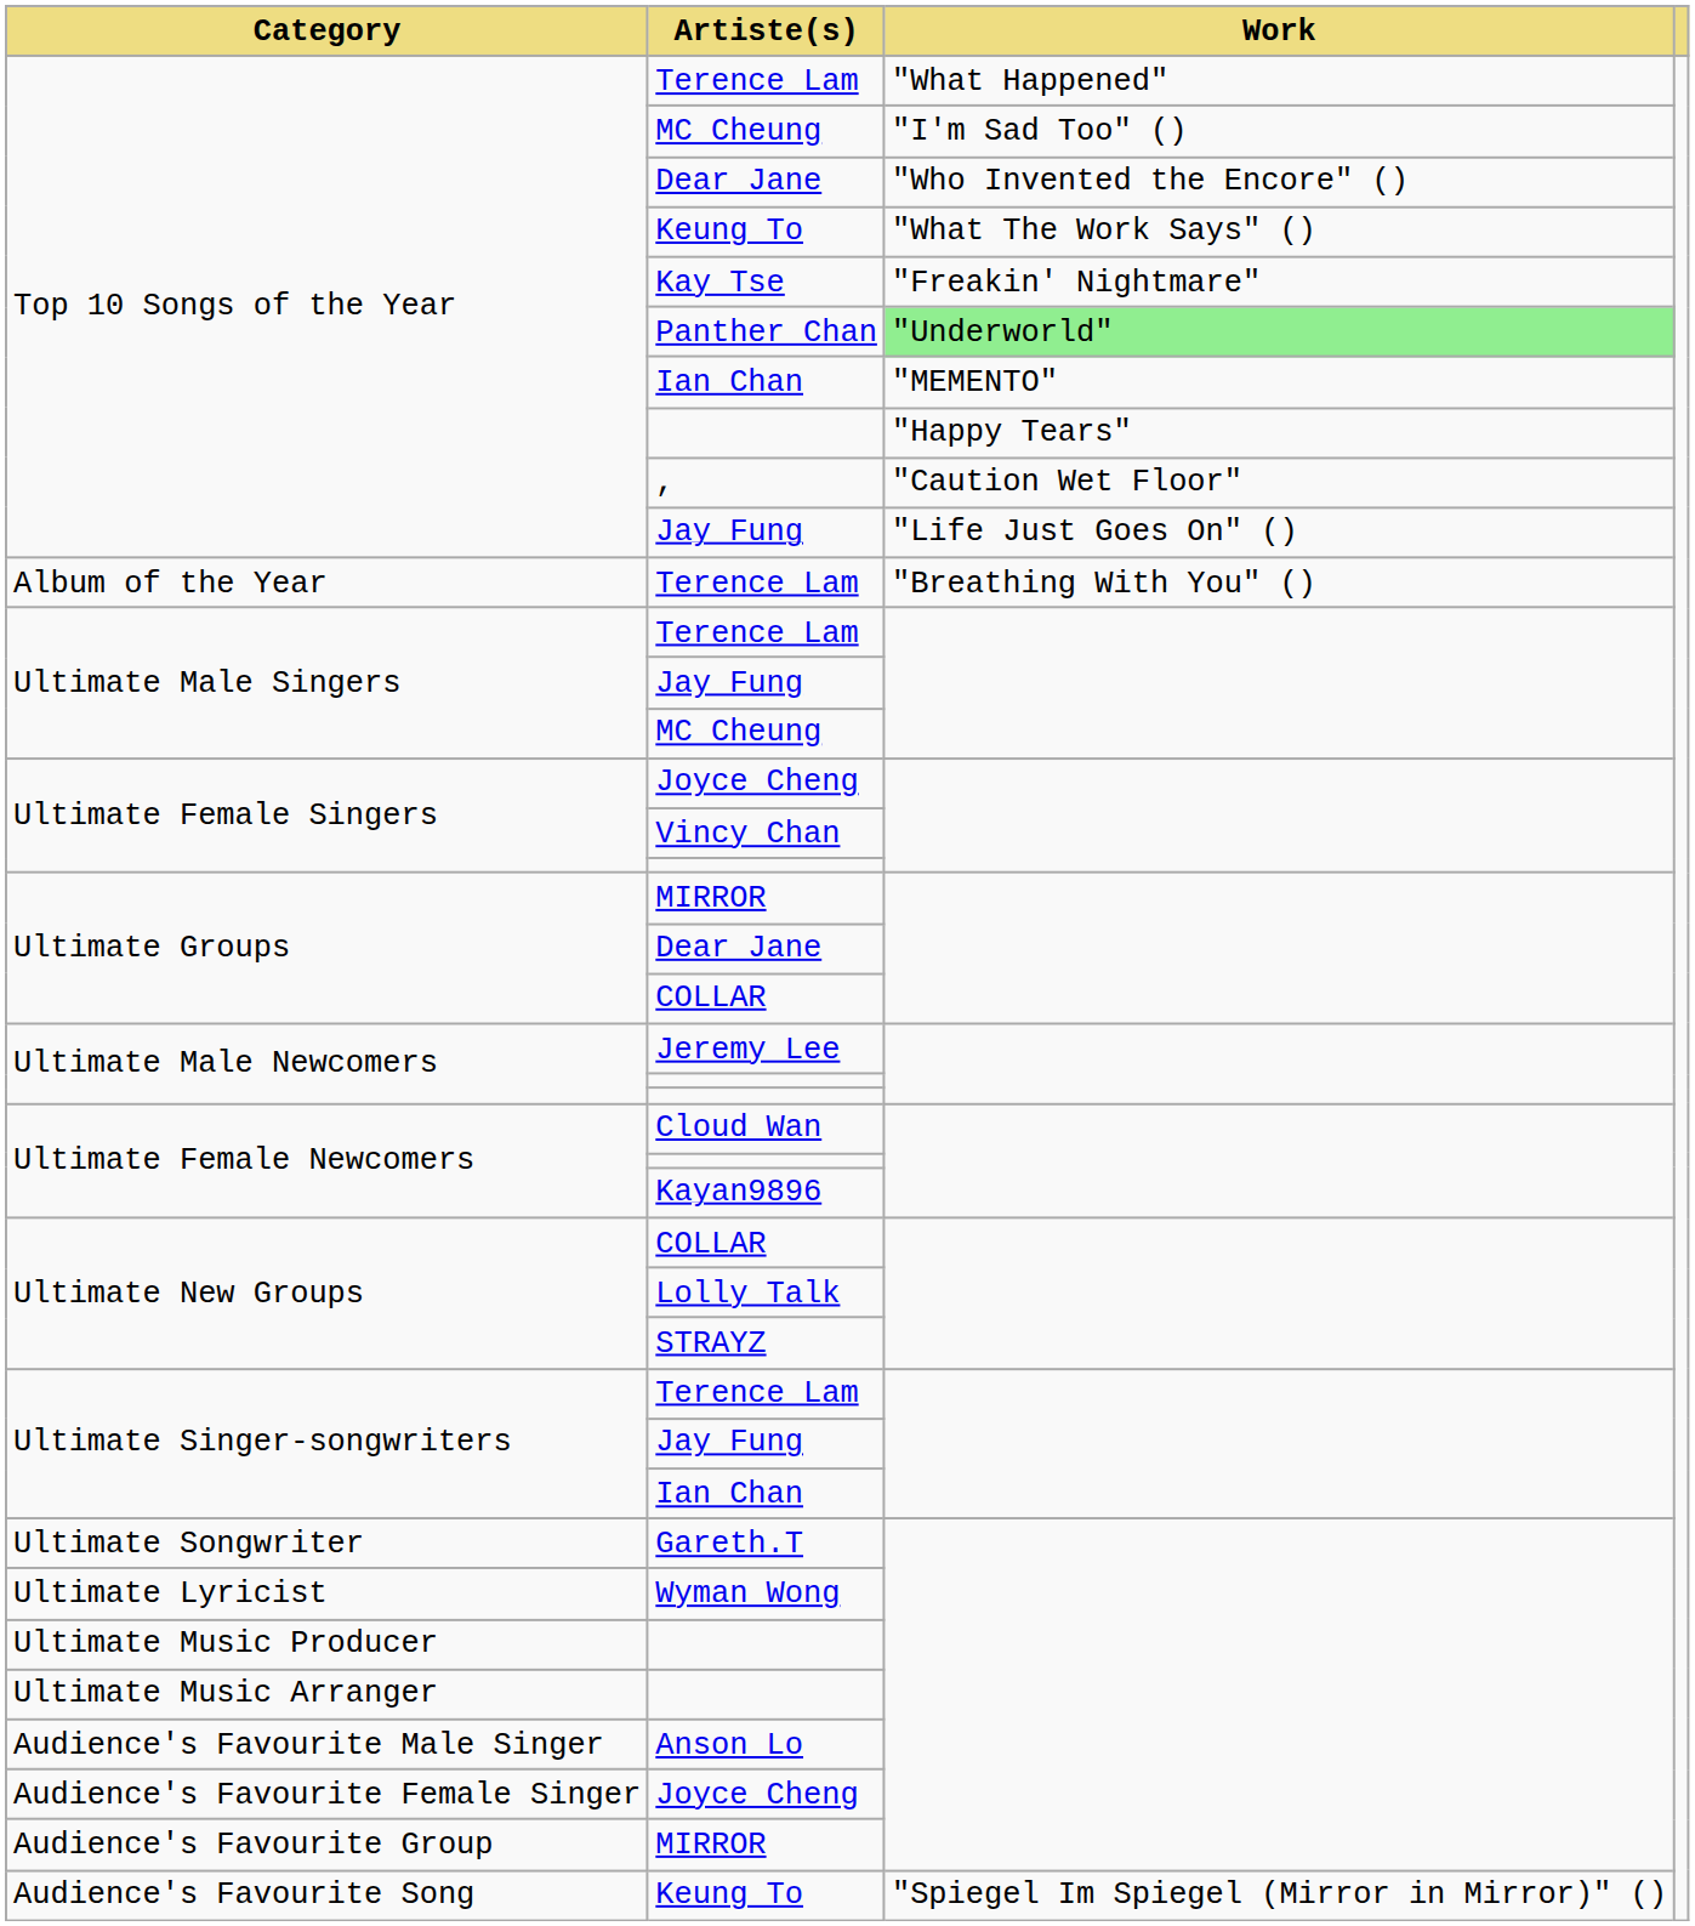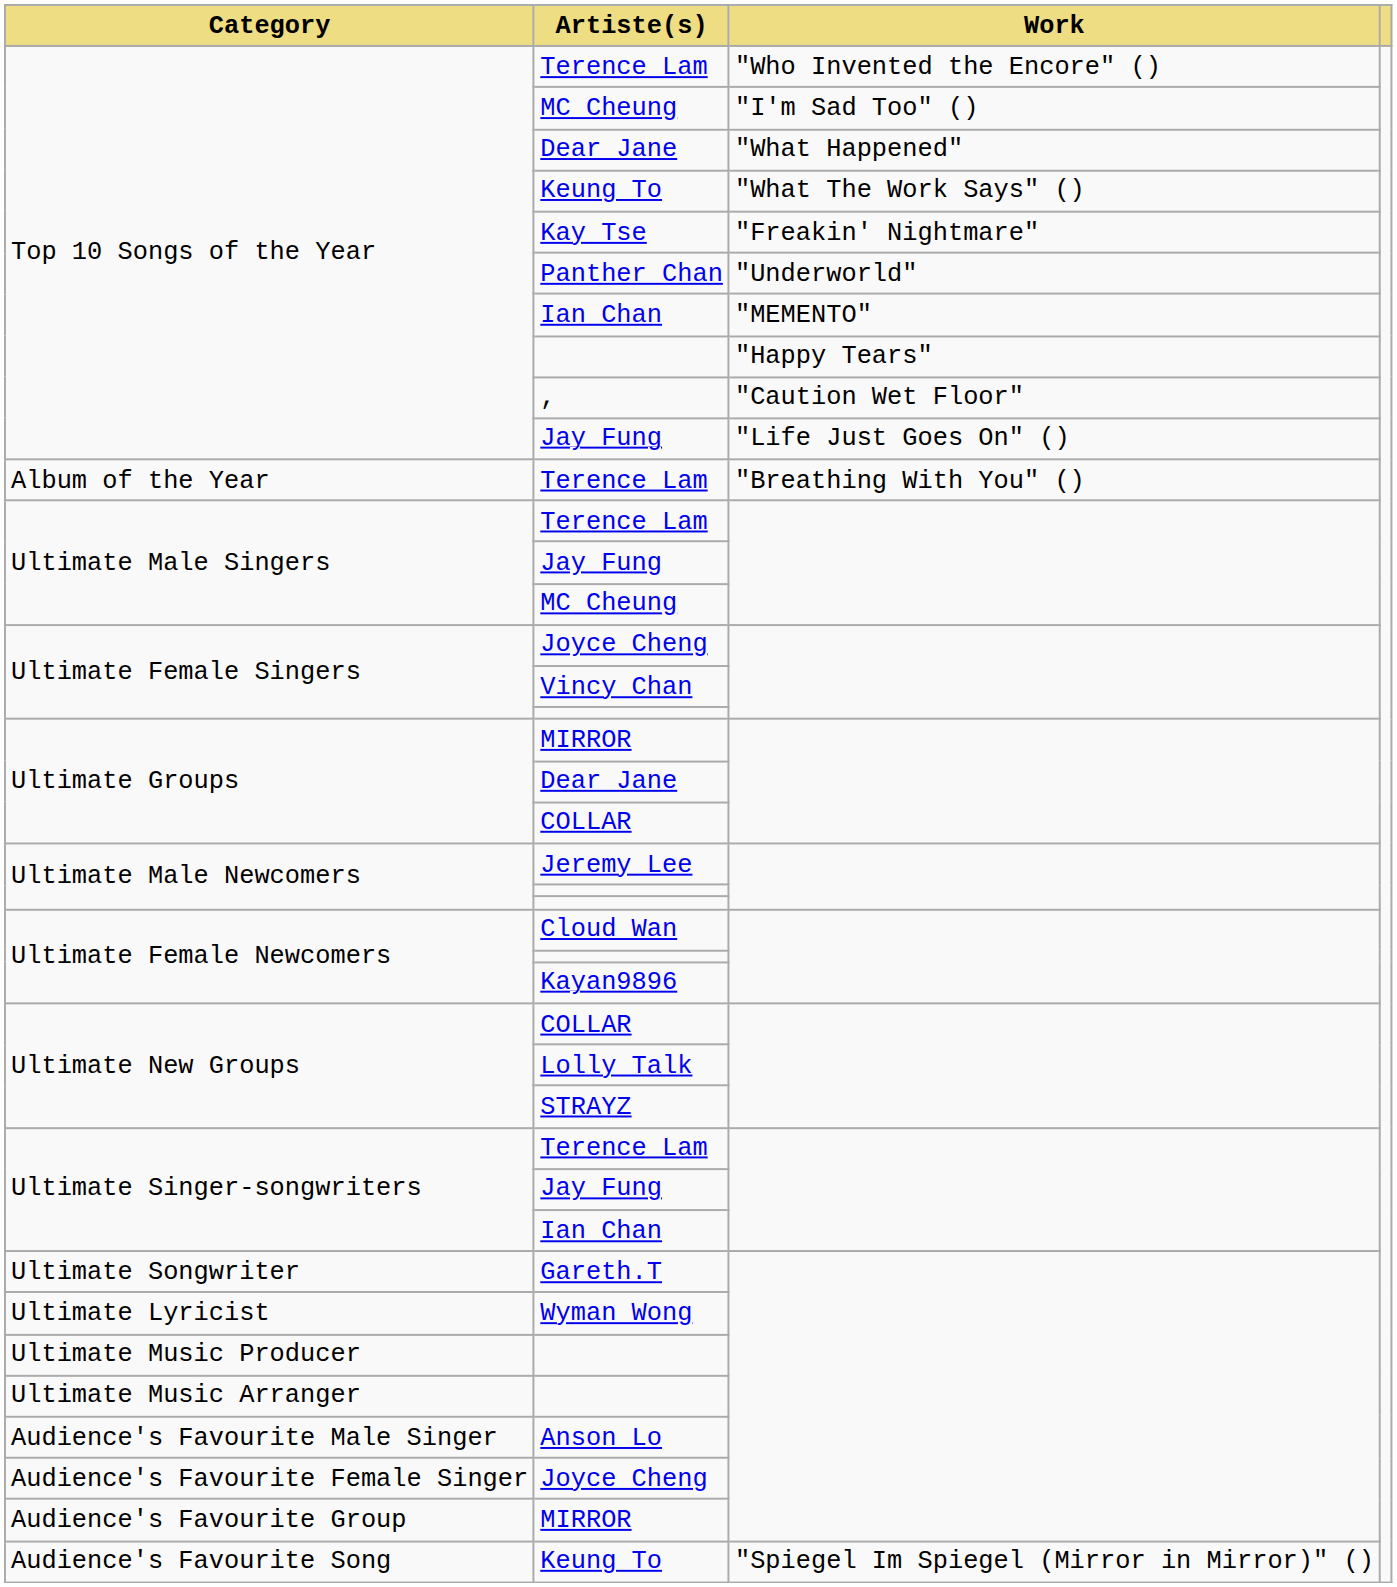Top 10 Songs of the Year / Terence Lam | Work: "What Happened" -> "Who Invented the Encore" ()
Top 10 Songs of the Year / Dear Jane | Work: "Who Invented the Encore" () -> "What Happened"
Panther Chan | Work: lightgreen background -> no background
